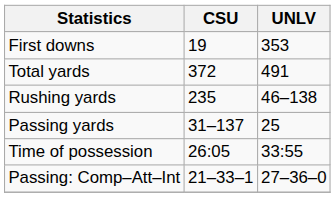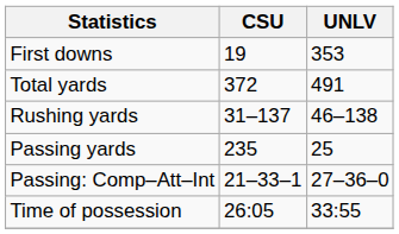Rushing yards | CSU: 235 -> 31–137
Passing yards | CSU: 31–137 -> 235
rows swapped: Passing: Comp–Att–Int <-> Time of possession
